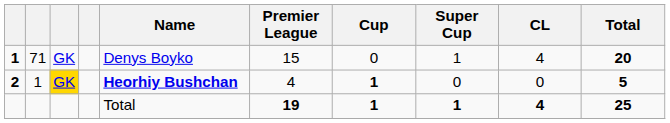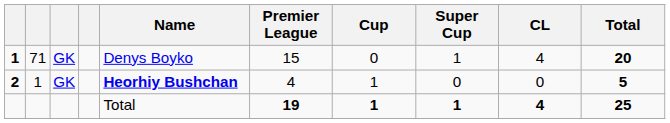2 | column 3: gold background -> no background
2 | Cup: bold -> normal
